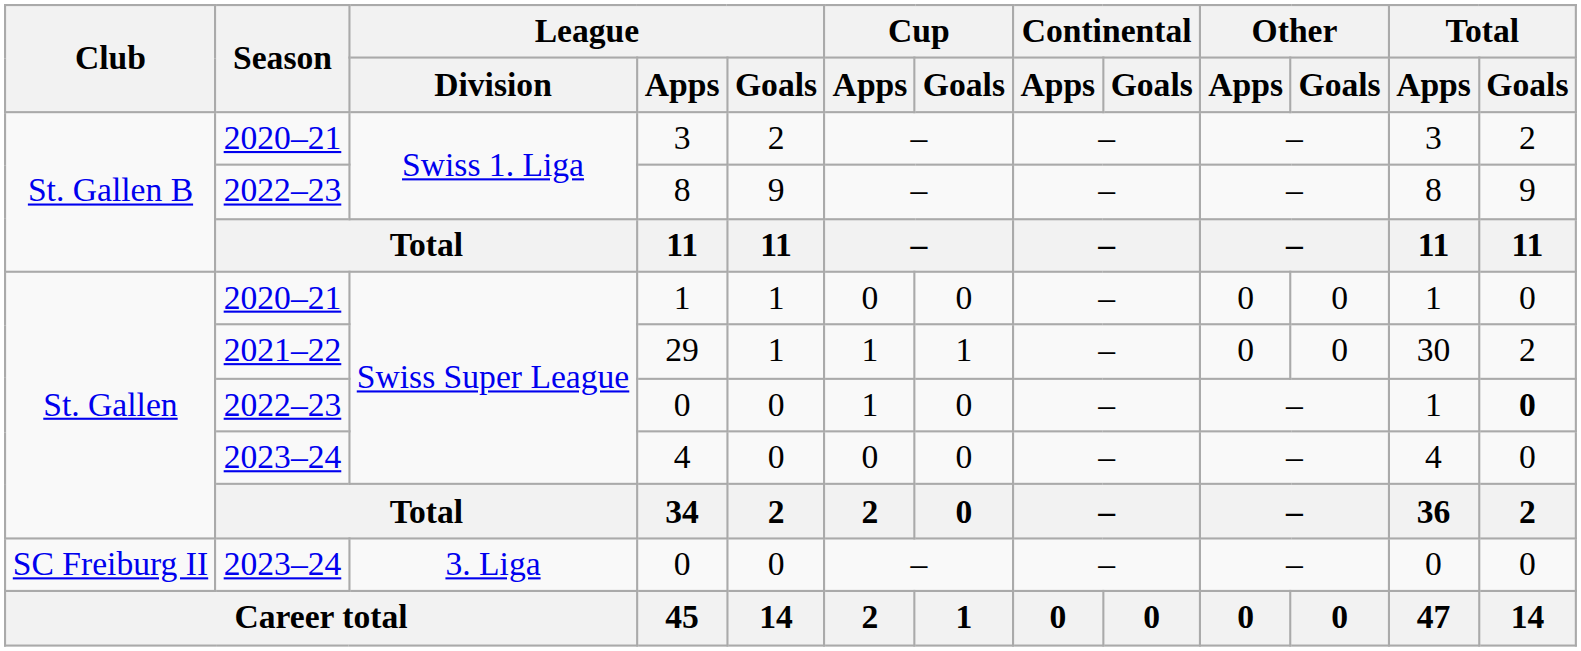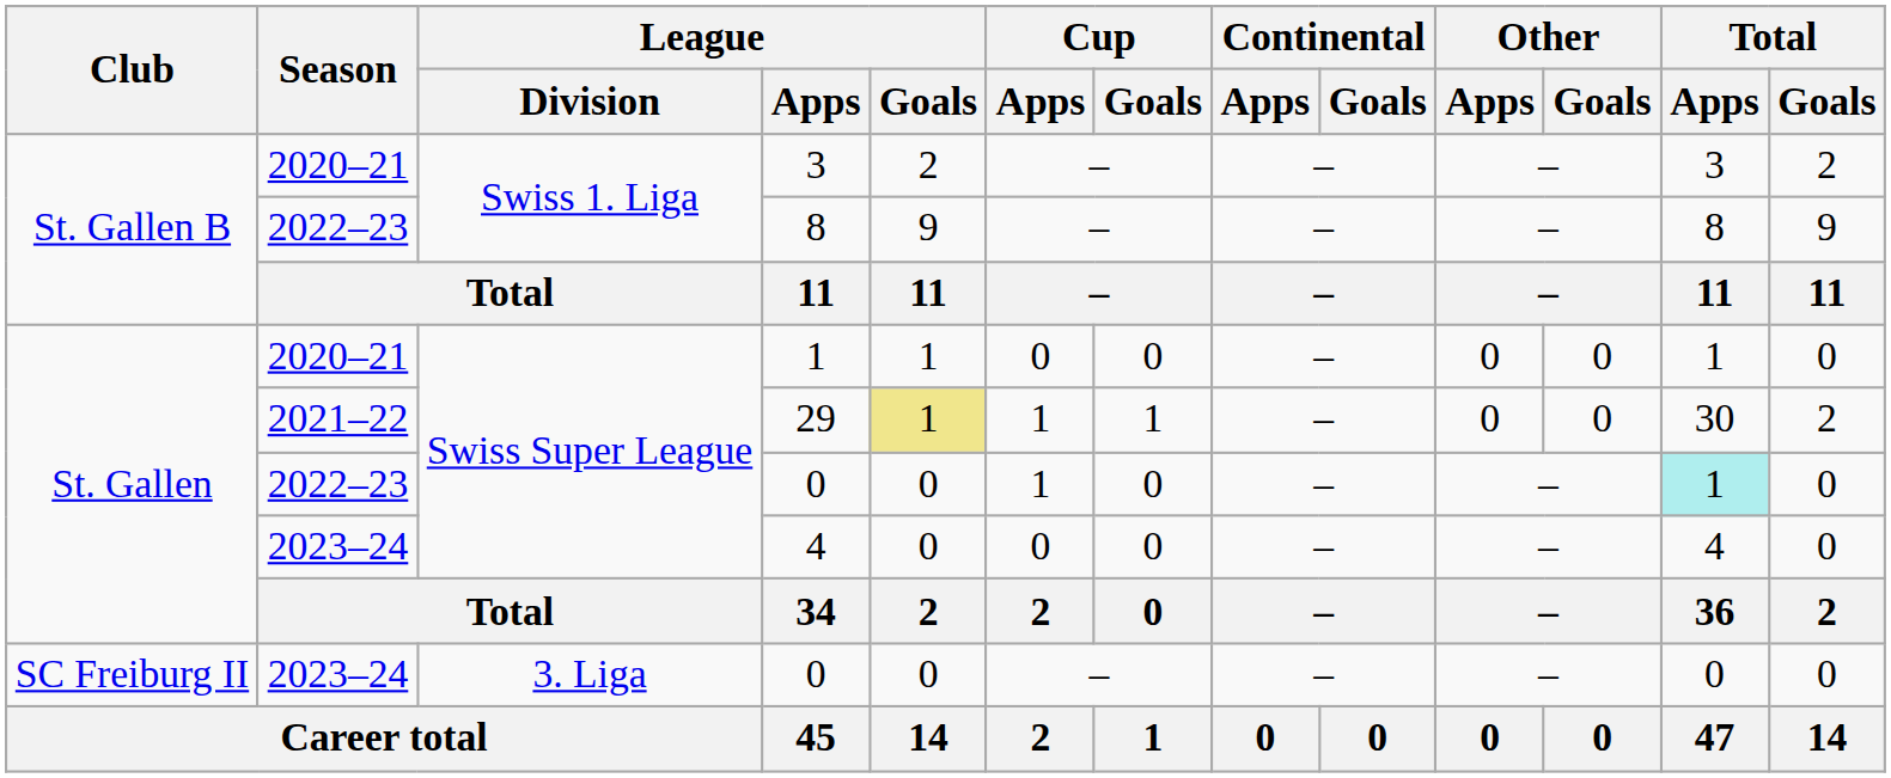29 | League / Goals: no background -> khaki background
2022–23 / 0 | Total / Apps: no background -> paleturquoise background
2022–23 / 0 | Total / Goals: bold -> normal
